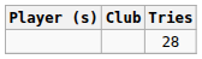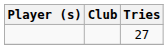row 2 | Tries: 28 -> 27
